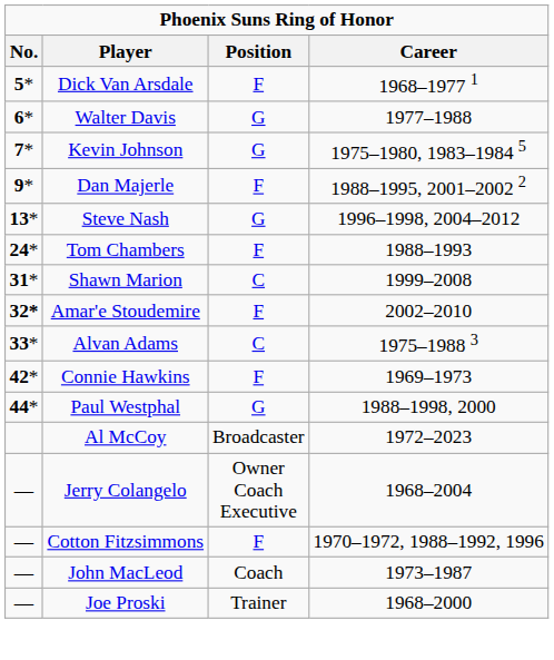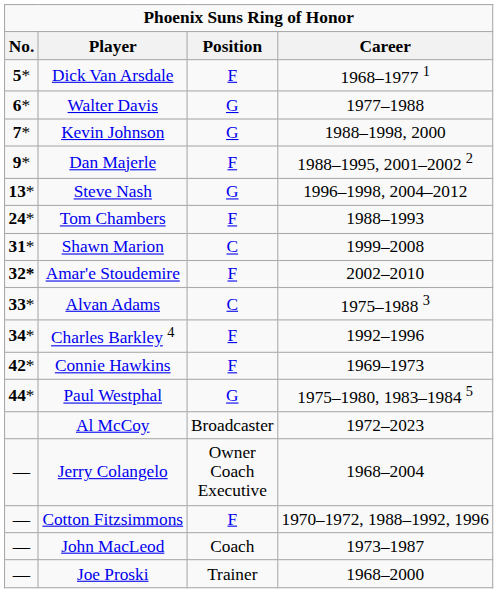Kevin Johnson | Career: 1975–1980, 1983–1984 5 -> 1988–1998, 2000
+ row: 34* | Charles Barkley 4 | F | 1992–1996
Paul Westphal | Career: 1988–1998, 2000 -> 1975–1980, 1983–1984 5
